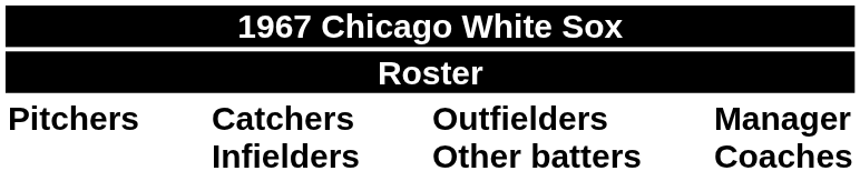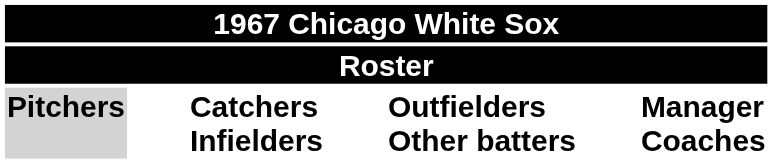Pitchers | column 1: no background -> lightgrey background
